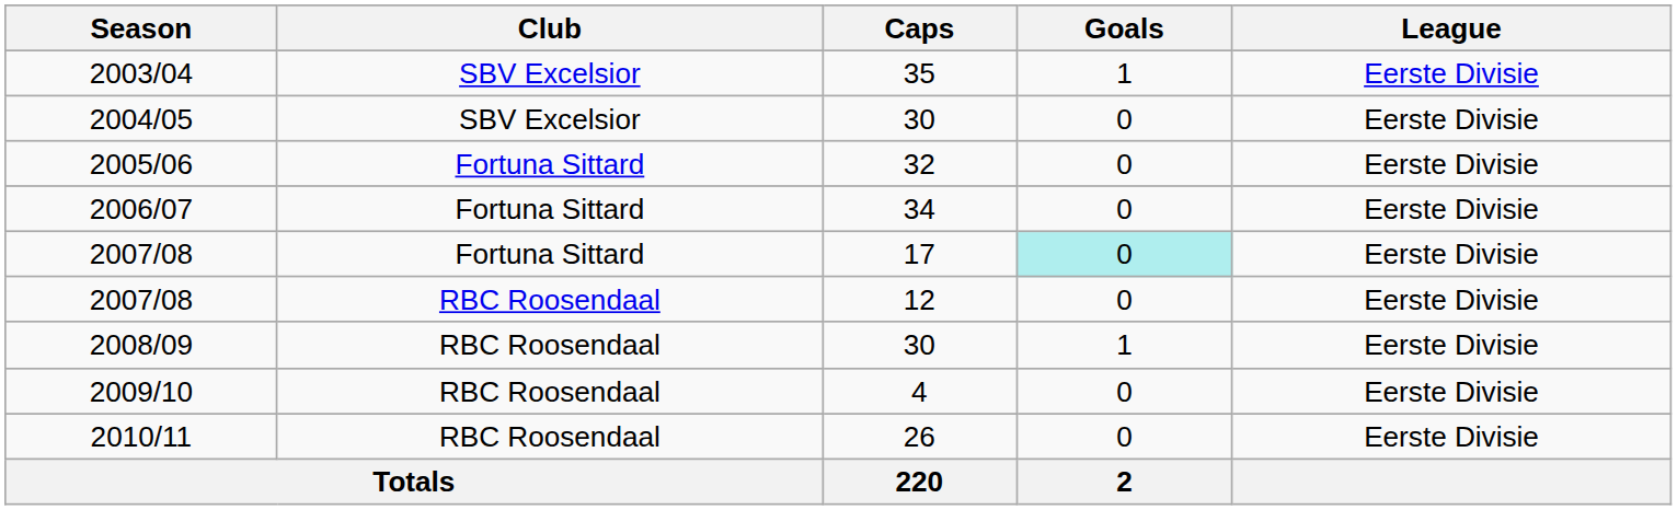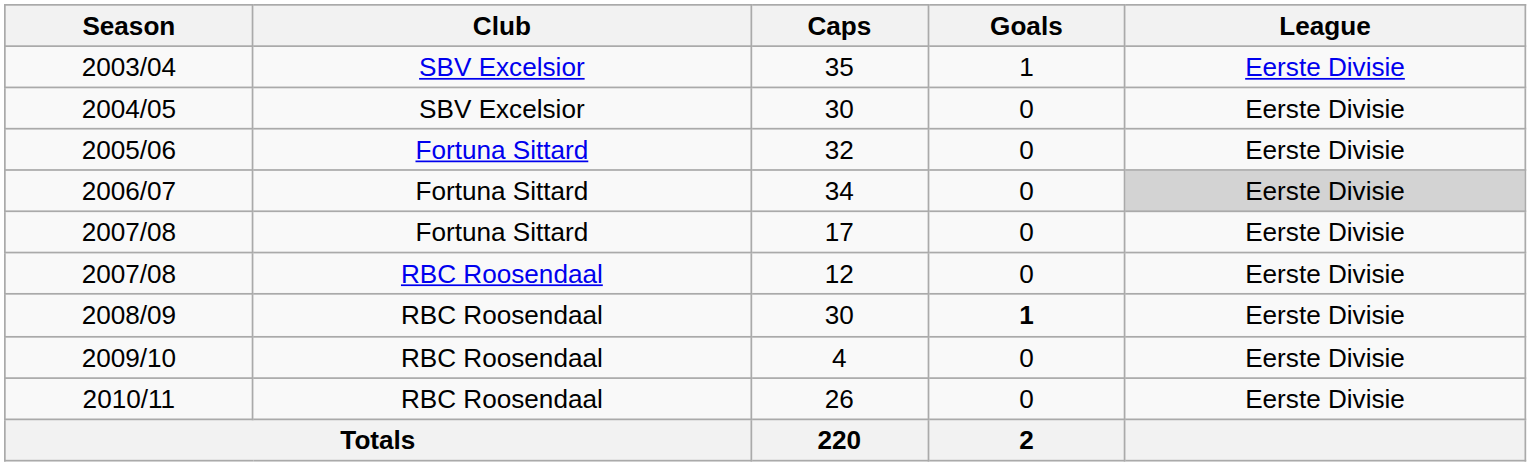2006/07 | League: no background -> lightgrey background
2007/08 / 17 | Goals: paleturquoise background -> no background
2008/09 | Goals: normal -> bold
